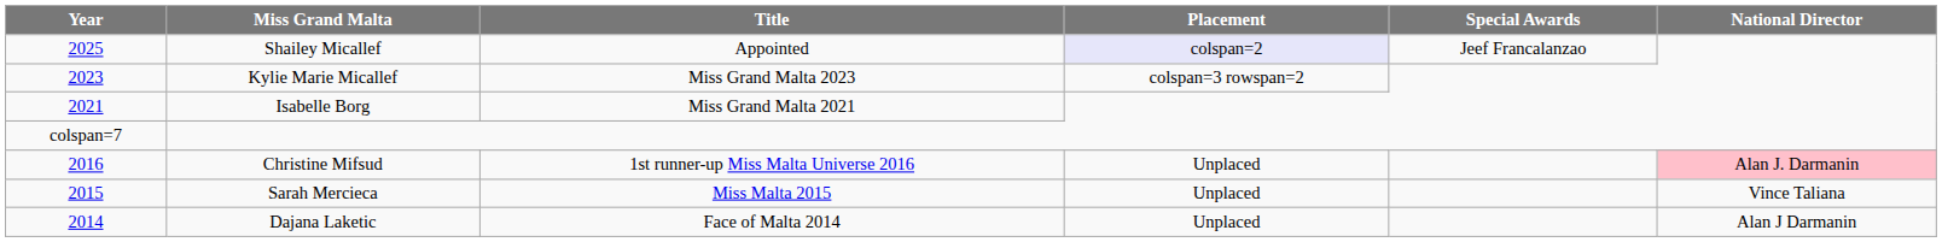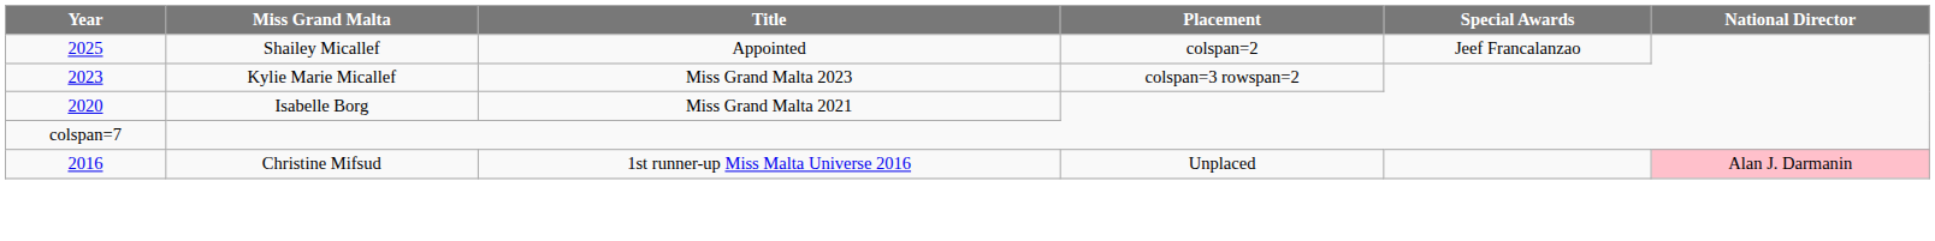Shailey Micallef | Placement: lavender background -> no background
Isabelle Borg | Year: 2021 -> 2020
- row: 2015 | Sarah Mercieca | Miss Malta 2015 | Unplaced | Vince Taliana
- row: 2014 | Dajana Laketic | Face of Malta 2014 | Unplaced | Alan J Darmanin
